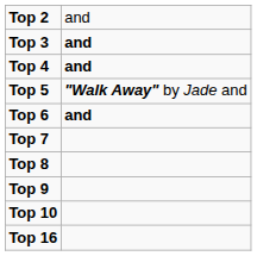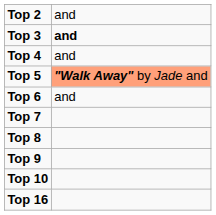Top 4 | column 2: bold -> normal
Top 5 | column 2: no background -> lightsalmon background
Top 6 | column 2: bold -> normal
